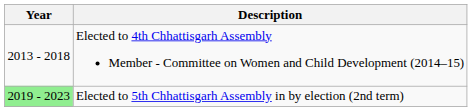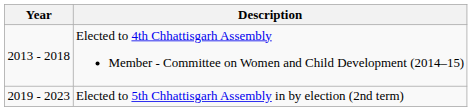row 3 | Year: lightgreen background -> no background
